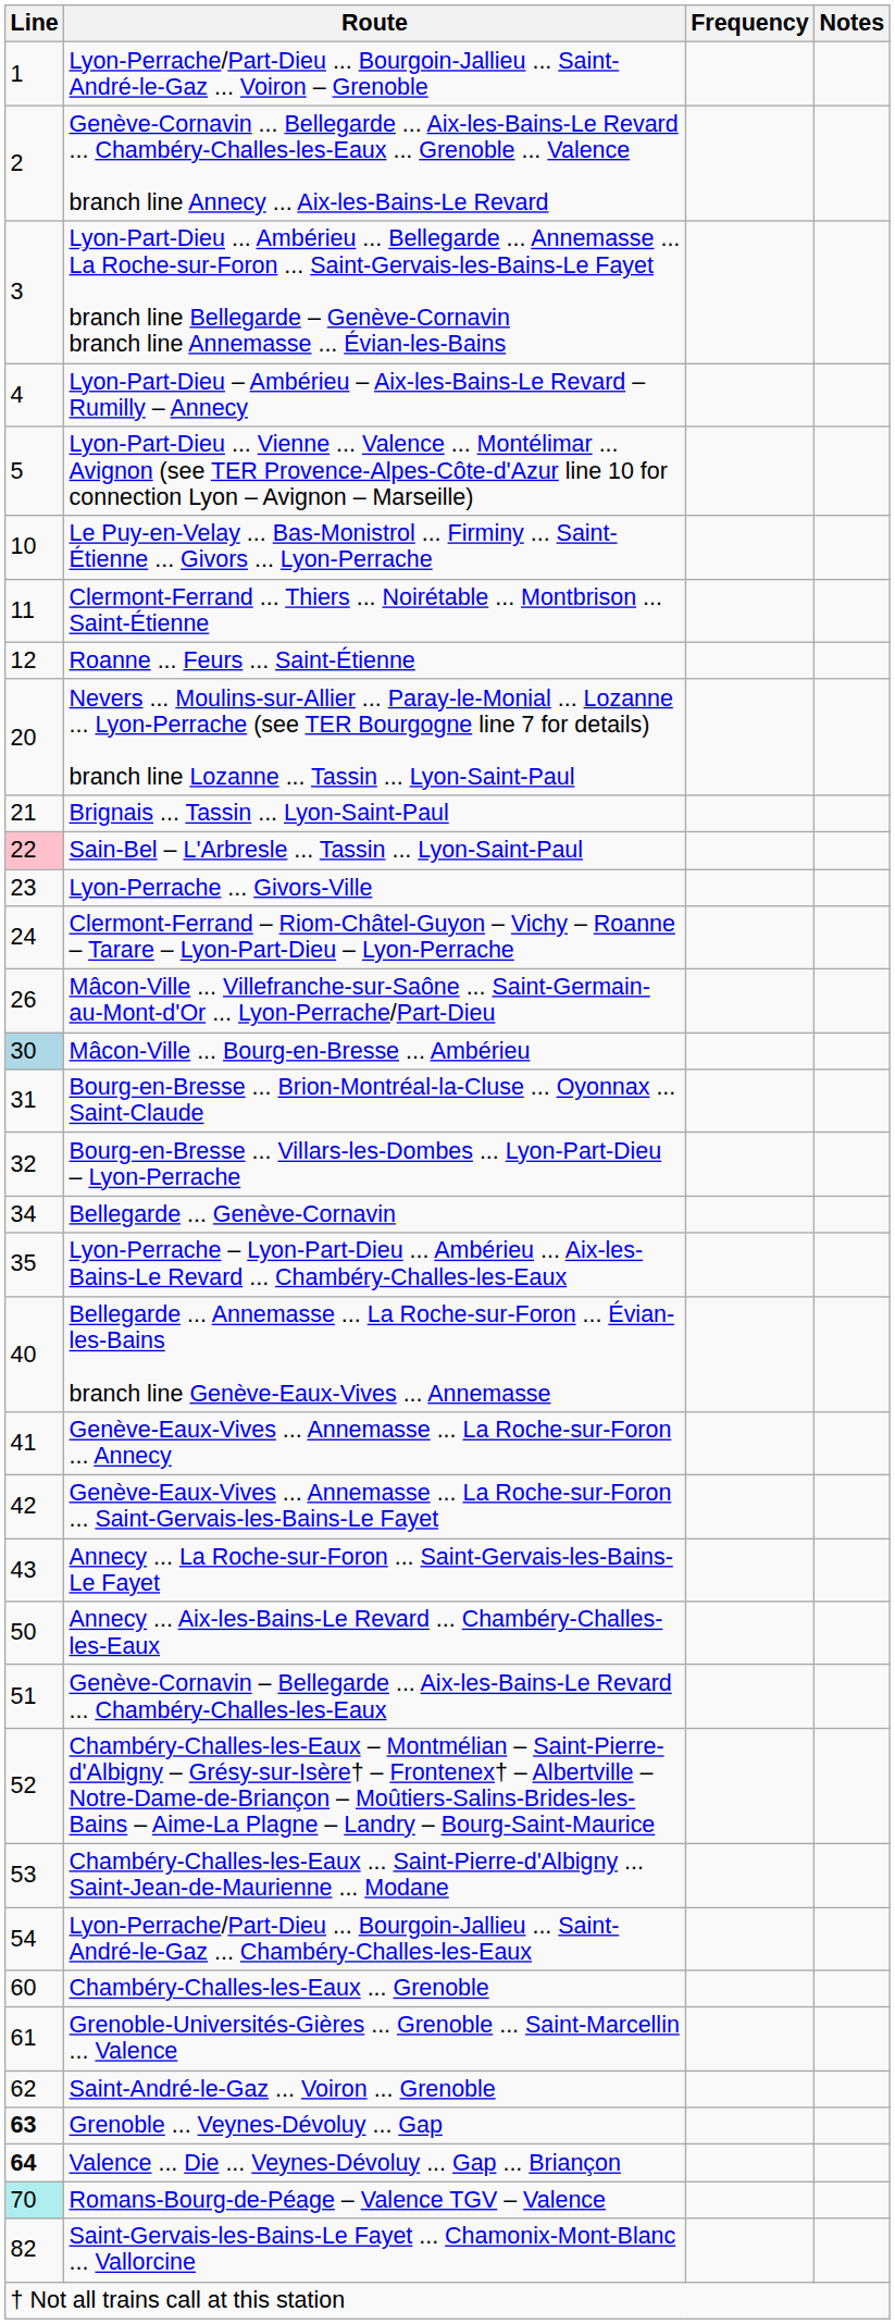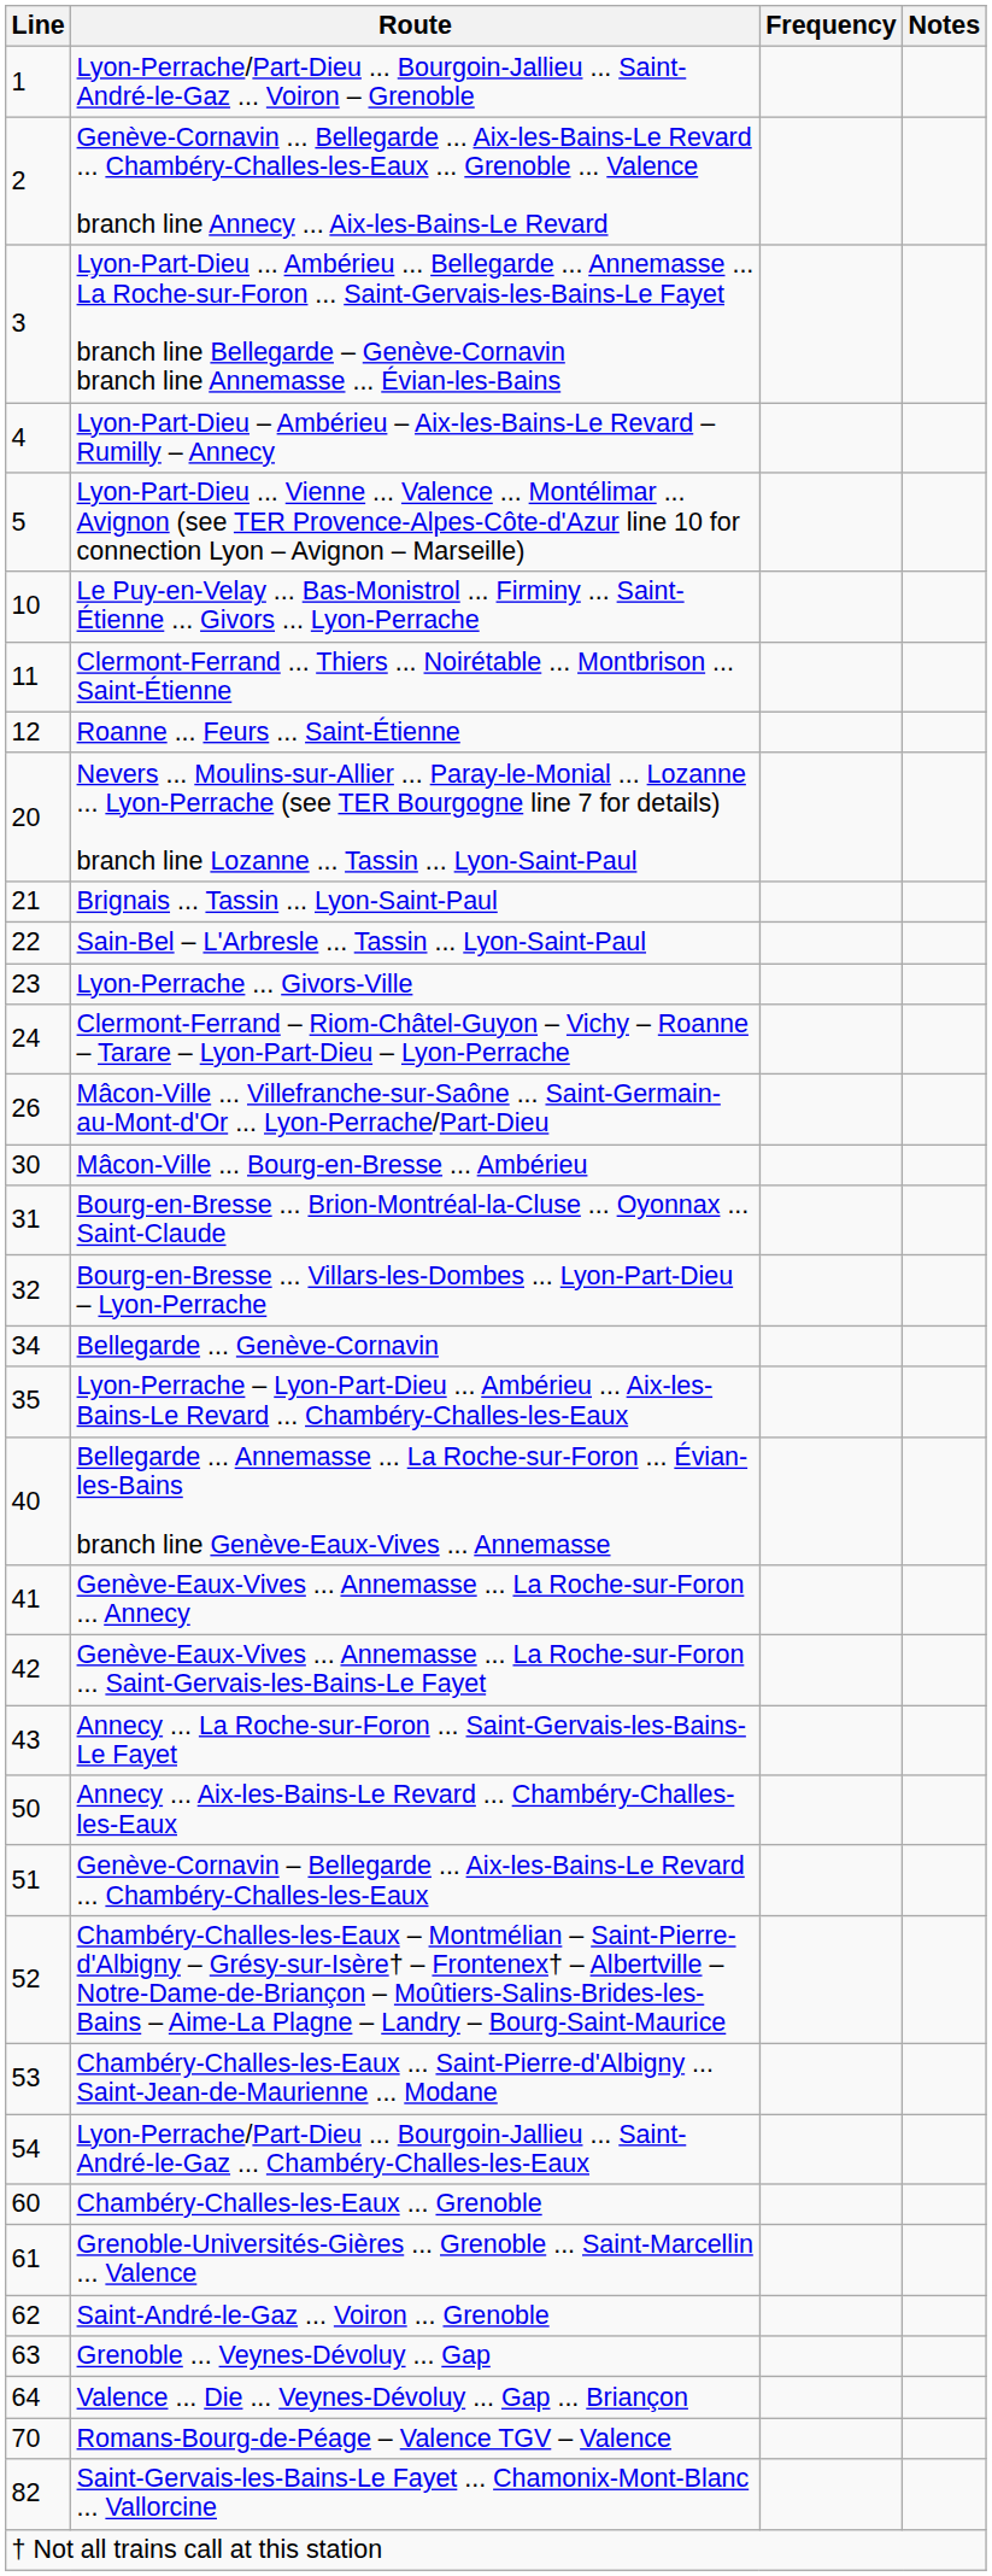Sain-Bel – L'Arbresle ... Tassin ... Lyon-Saint-Paul | Line: pink background -> no background
Mâcon-Ville ... Bourg-en-Bresse ... Ambérieu | Line: lightblue background -> no background
Grenoble ... Veynes-Dévoluy ... Gap | Line: bold -> normal
Valence ... Die ... Veynes-Dévoluy ... Gap ... Briançon | Line: bold -> normal
Romans-Bourg-de-Péage – Valence TGV – Valence | Line: paleturquoise background -> no background
